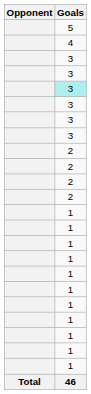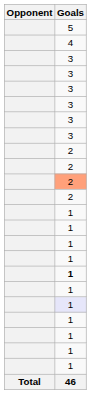row 6 | Goals: paleturquoise background -> no background
row 12 | Goals: no background -> lightsalmon background
row 18 | Goals: normal -> bold
row 20 | Goals: no background -> lavender background
